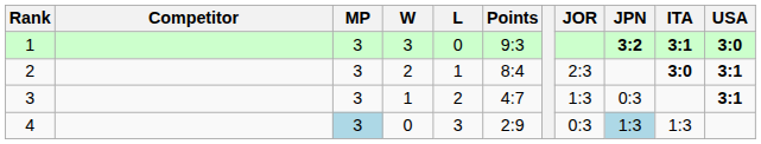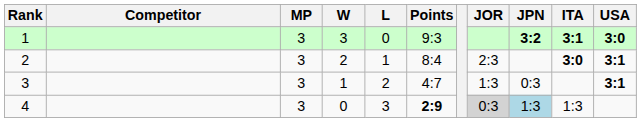4 | MP: lightblue background -> no background
4 | Points: normal -> bold
4 | JOR: no background -> lightgrey background
